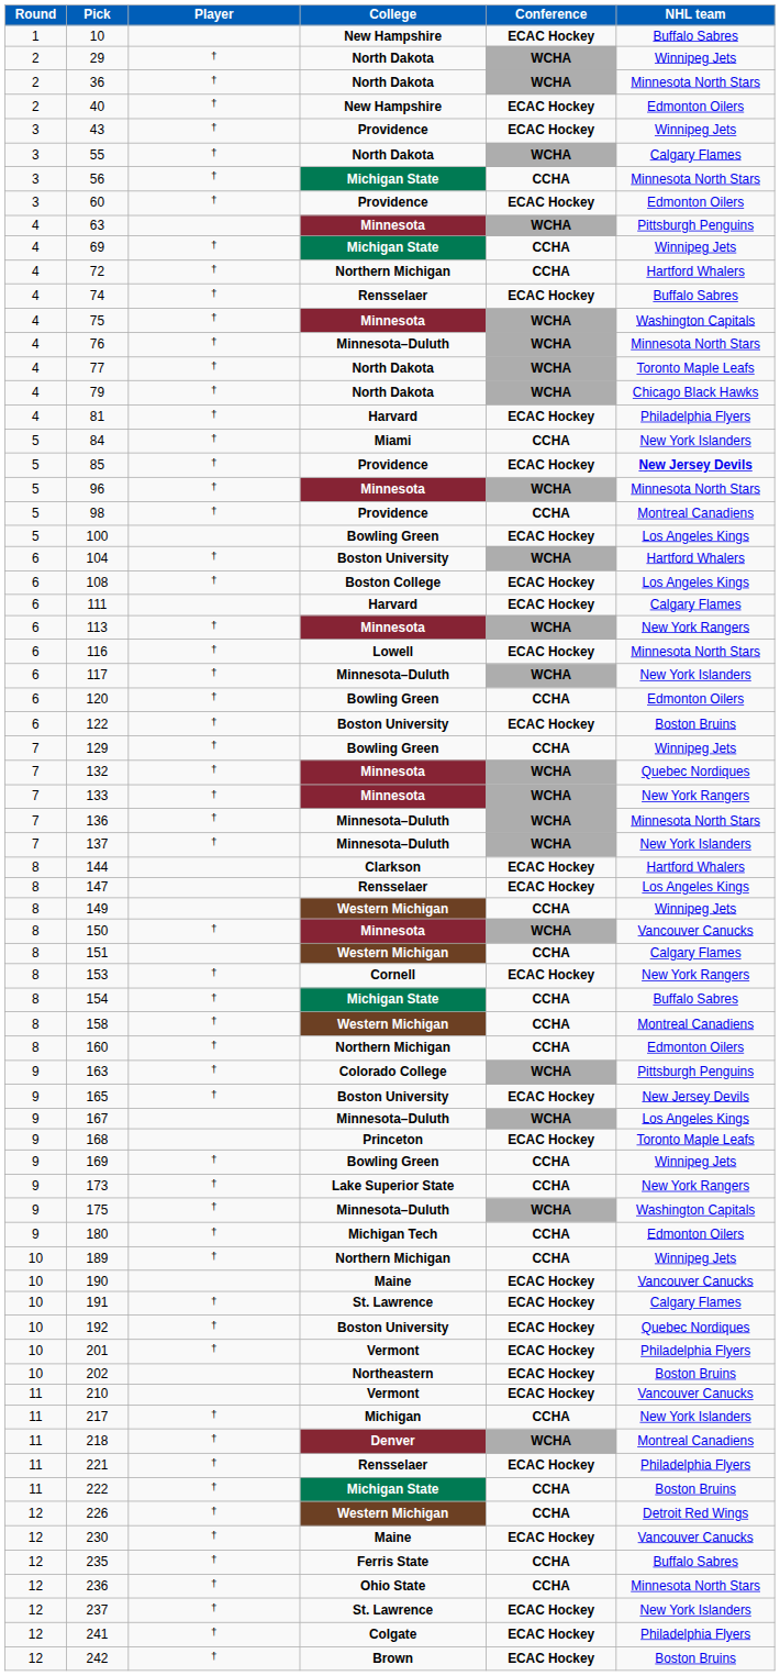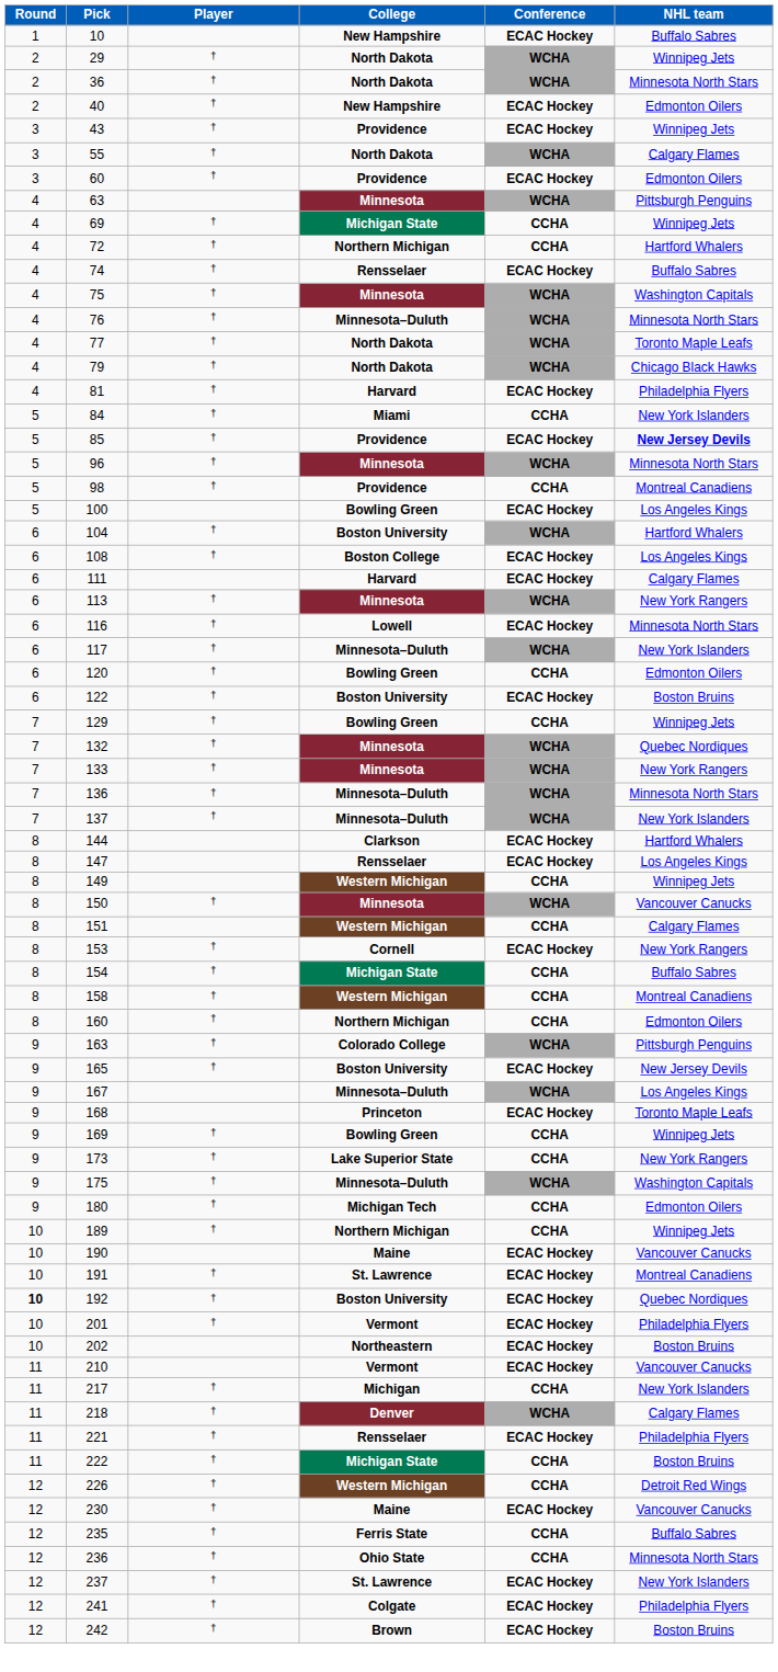- row: 3 | 56 | † | Michigan State | CCHA | Minnesota North Stars
191 | NHL team: Calgary Flames -> Montreal Canadiens
192 | Round: normal -> bold
218 | NHL team: Montreal Canadiens -> Calgary Flames
